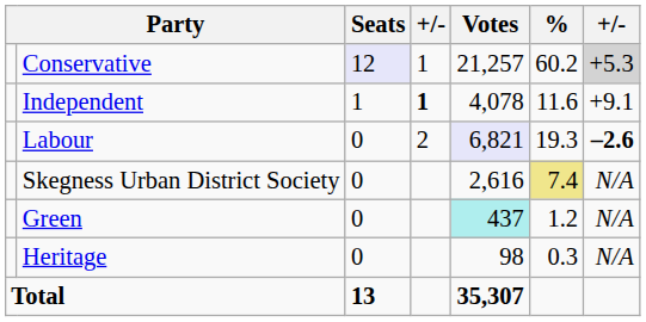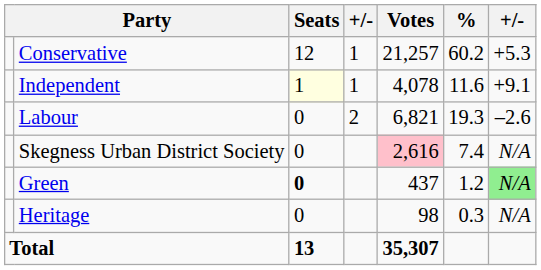Conservative | Seats: lavender background -> no background
Conservative | column 7: lightgrey background -> no background
Independent | Seats: no background -> lightyellow background
Independent | column 4: bold -> normal
Labour | Votes: lavender background -> no background
Labour | column 7: bold -> normal
Skegness Urban District Society | Votes: no background -> pink background
Skegness Urban District Society | %: khaki background -> no background
Green | Seats: normal -> bold
Green | Votes: paleturquoise background -> no background
Green | column 7: no background -> lightgreen background
